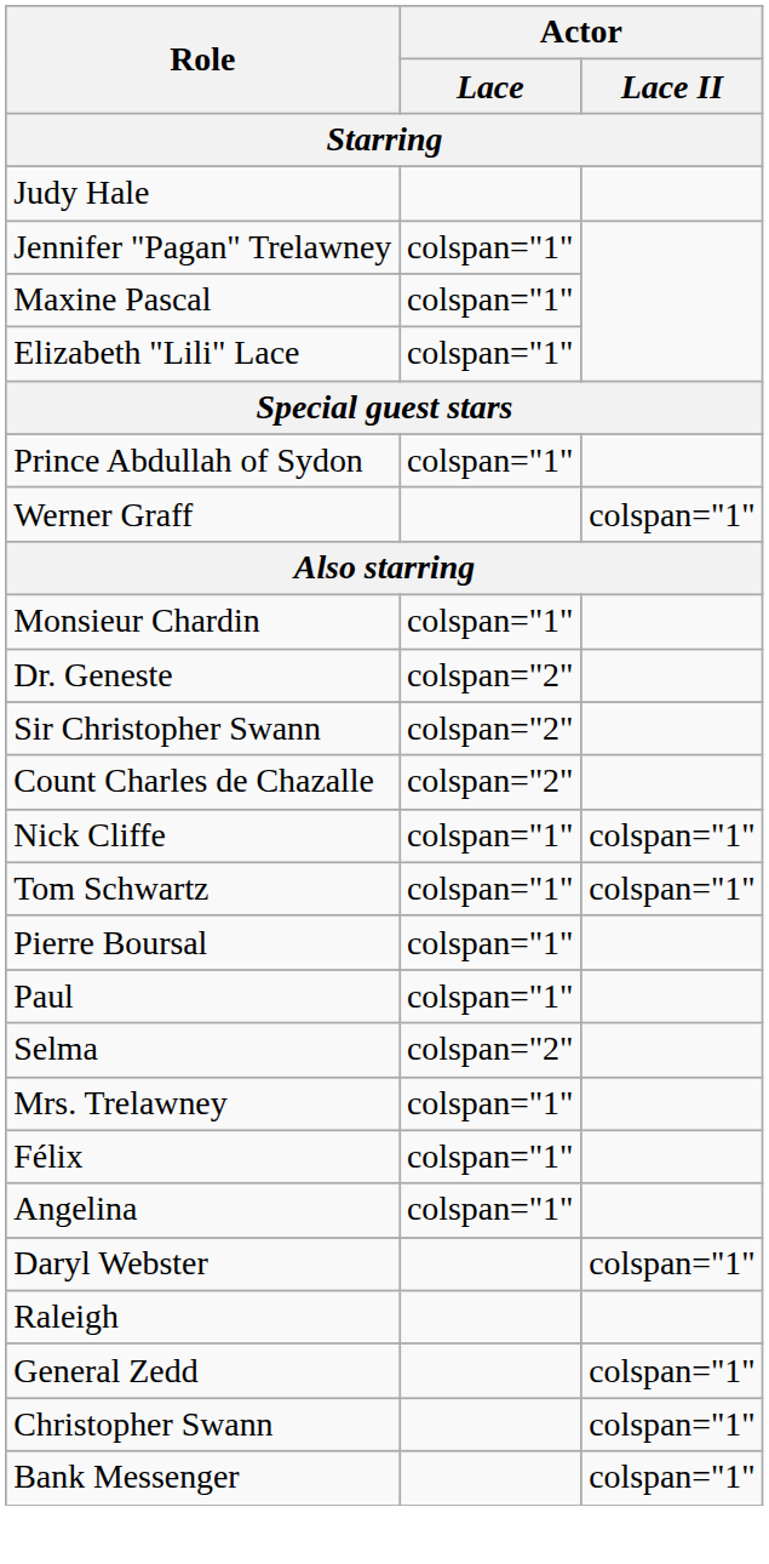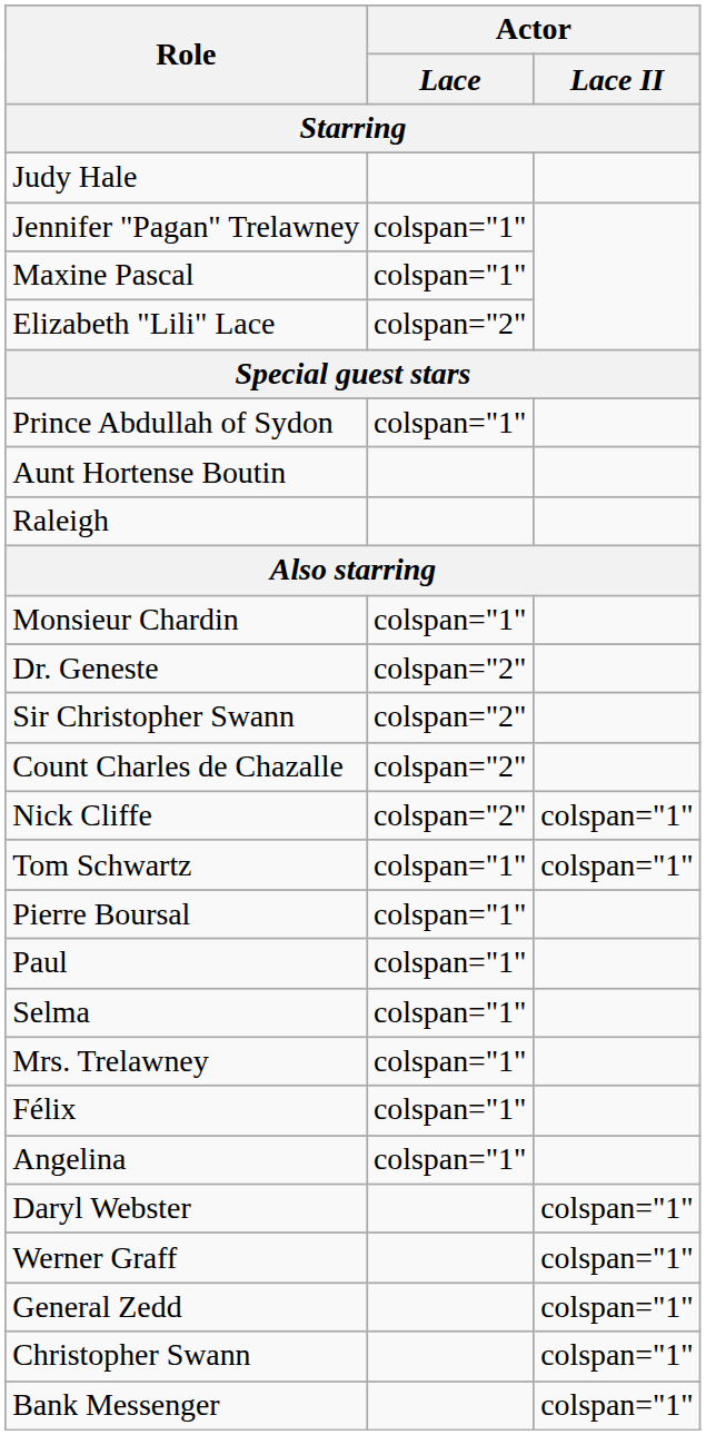Elizabeth "Lili" Lace | Actor / Lace: colspan="1" -> colspan="2"
+ row: Aunt Hortense Boutin
rows swapped: Raleigh <-> Werner Graff
Nick Cliffe | Actor / Lace: colspan="1" -> colspan="2"
Selma | Actor / Lace: colspan="2" -> colspan="1"
